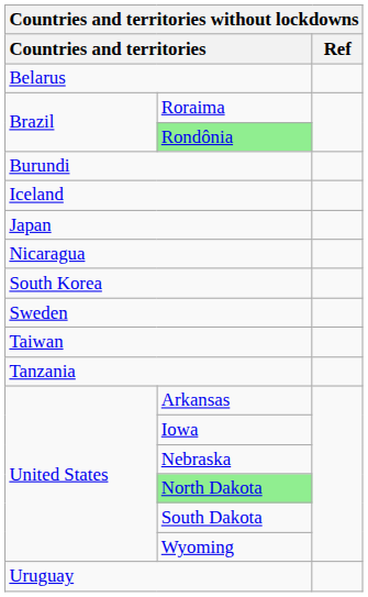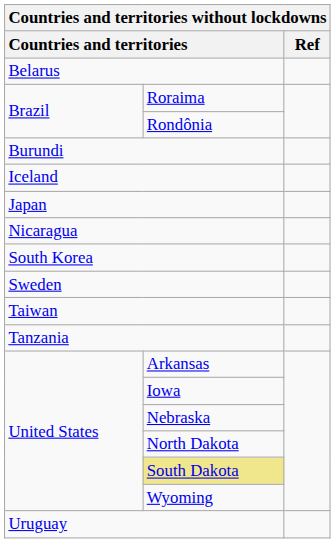Rondônia | column 2: lightgreen background -> no background
North Dakota | column 2: lightgreen background -> no background
South Dakota | column 2: no background -> khaki background
